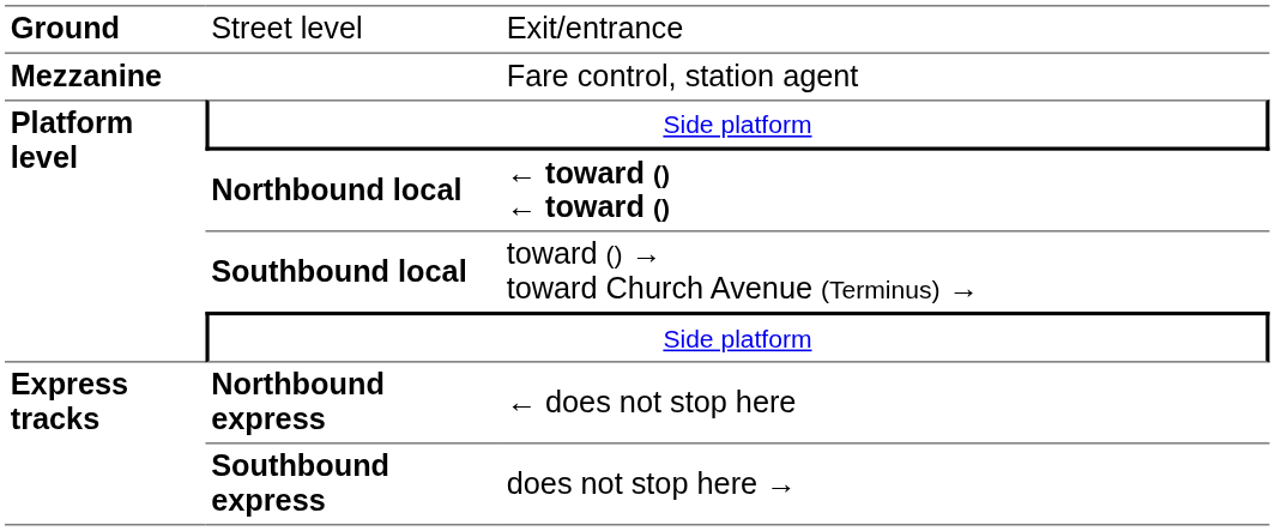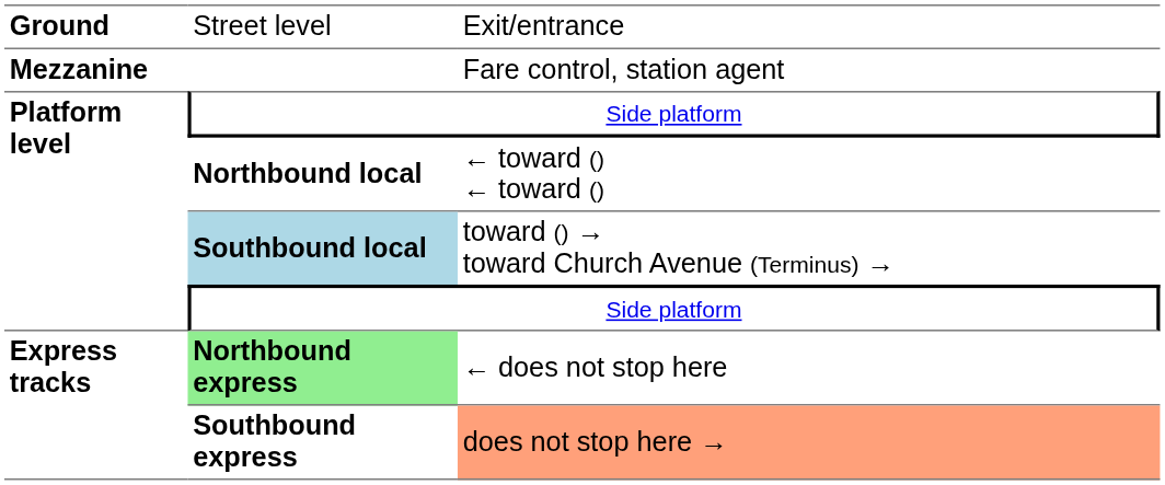Northbound local | column 3: bold -> normal
Southbound local | column 2: no background -> lightblue background
Northbound express | column 2: no background -> lightgreen background
Southbound express | column 3: no background -> lightsalmon background
